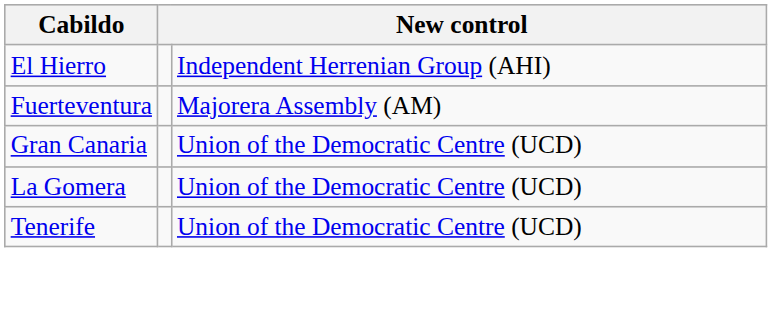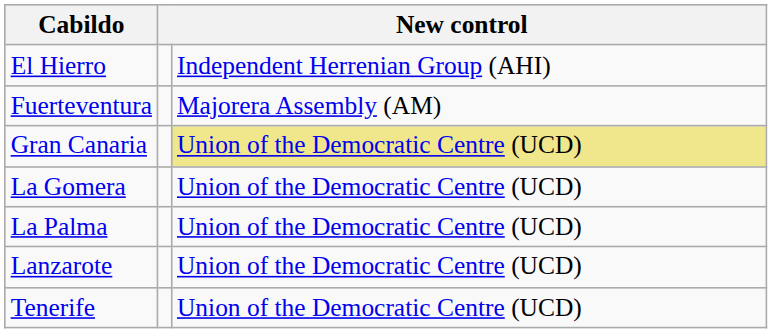Gran Canaria | column 3: no background -> khaki background
+ row: La Palma | Union of the Democratic Centre (UCD)
+ row: Lanzarote | Union of the Democratic Centre (UCD)
